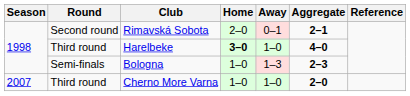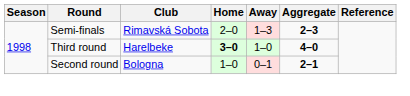Rimavská Sobota | Round: Second round -> Semi-finals
Rimavská Sobota | Away: 0–1 -> 1–3
Rimavská Sobota | Aggregate: 2–1 -> 2–3
Bologna | Round: Semi-finals -> Second round
Bologna | Away: 1–3 -> 0–1
Bologna | Aggregate: 2–3 -> 2–1
- row: 2007 | Third round | Cherno More Varna | 1–0 | 1–0 | 2–0
